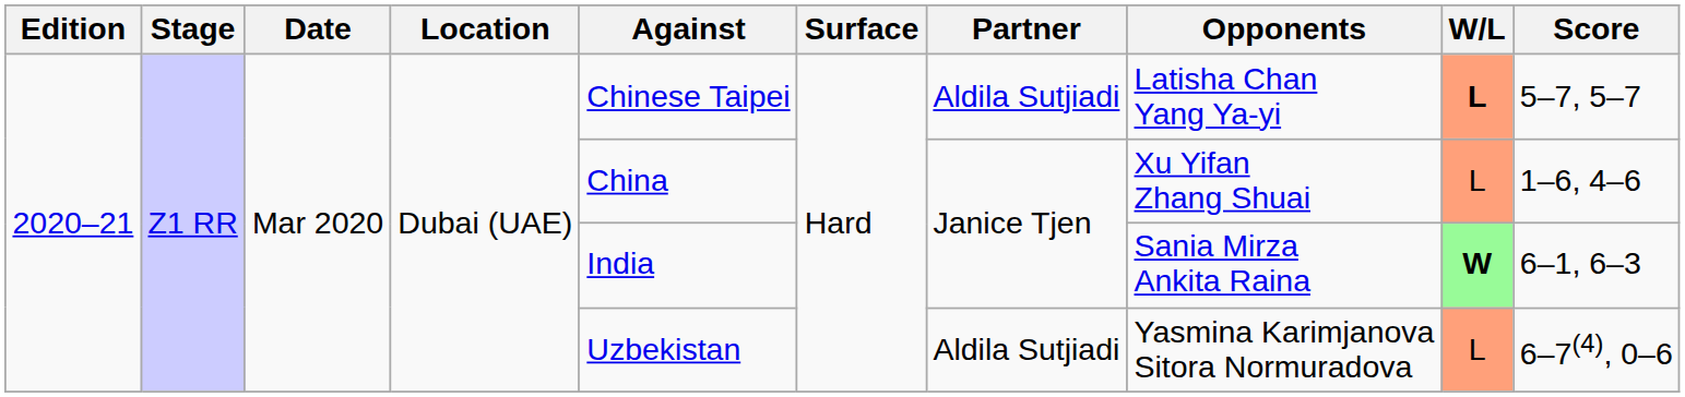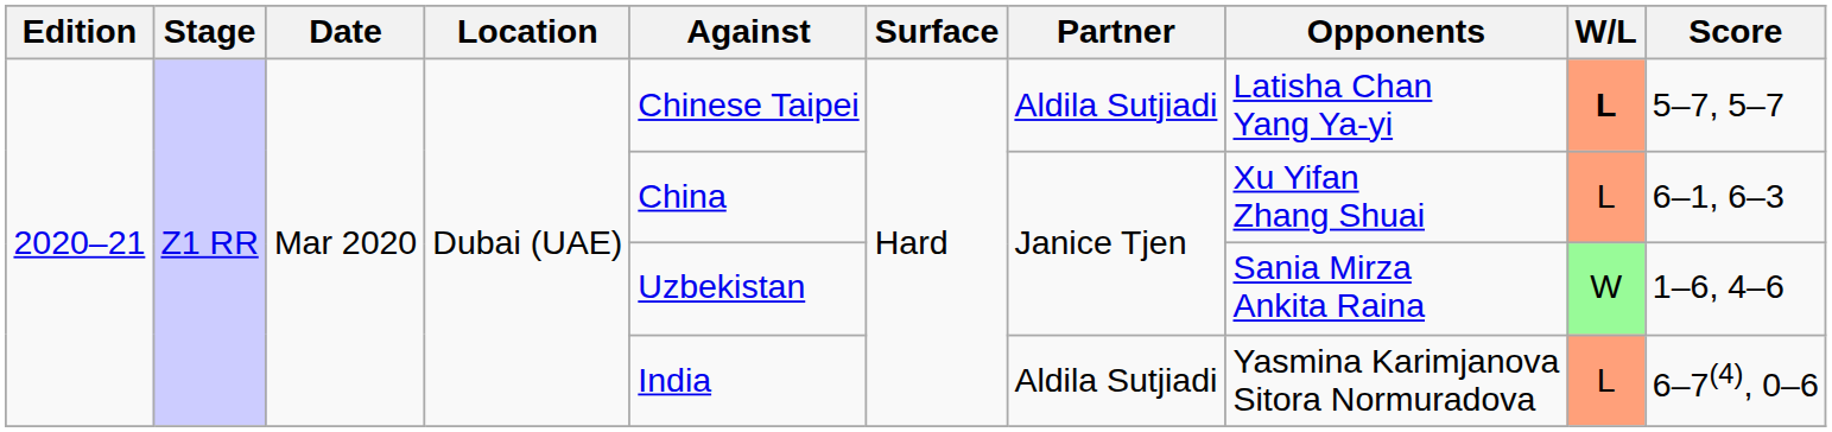row 3 | Score: 1–6, 4–6 -> 6–1, 6–3
row 4 | Against: India -> Uzbekistan
row 4 | W/L: bold -> normal
row 4 | Score: 6–1, 6–3 -> 1–6, 4–6
row 5 | Against: Uzbekistan -> India
